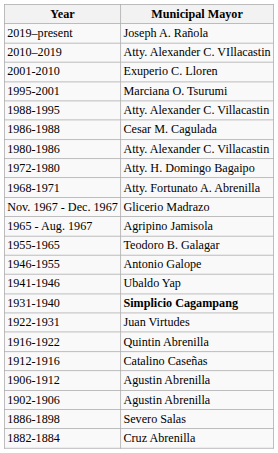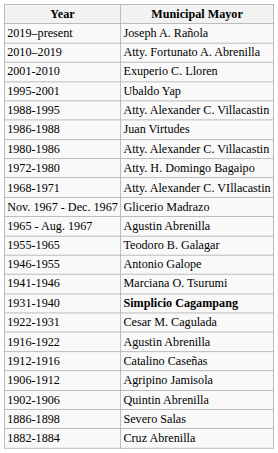row 3 | Municipal Mayor: Atty. Alexander C. VIllacastin -> Atty. Fortunato A. Abrenilla
row 5 | Municipal Mayor: Marciana O. Tsurumi -> Ubaldo Yap
row 7 | Municipal Mayor: Cesar M. Cagulada -> Juan Virtudes
row 10 | Municipal Mayor: Atty. Fortunato A. Abrenilla -> Atty. Alexander C. VIllacastin
row 12 | Municipal Mayor: Agripino Jamisola -> Agustin Abrenilla
row 15 | Municipal Mayor: Ubaldo Yap -> Marciana O. Tsurumi
row 17 | Municipal Mayor: Juan Virtudes -> Cesar M. Cagulada
row 18 | Municipal Mayor: Quintin Abrenilla -> Agustin Abrenilla
row 20 | Municipal Mayor: Agustin Abrenilla -> Agripino Jamisola
row 21 | Municipal Mayor: Agustin Abrenilla -> Quintin Abrenilla
